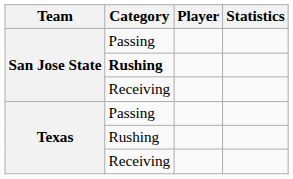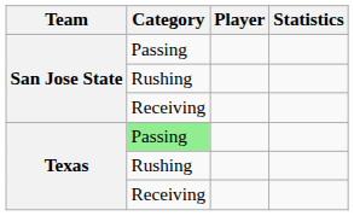San Jose State / Rushing | Category: bold -> normal
Texas / Passing | Category: no background -> lightgreen background
